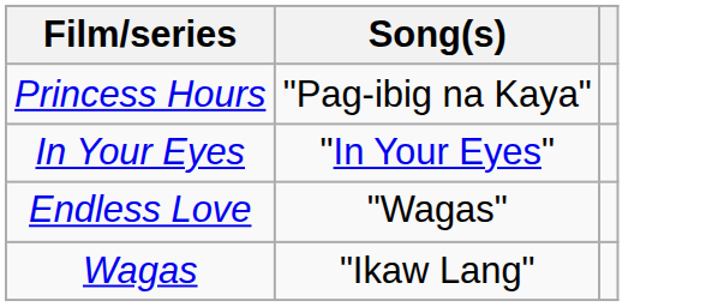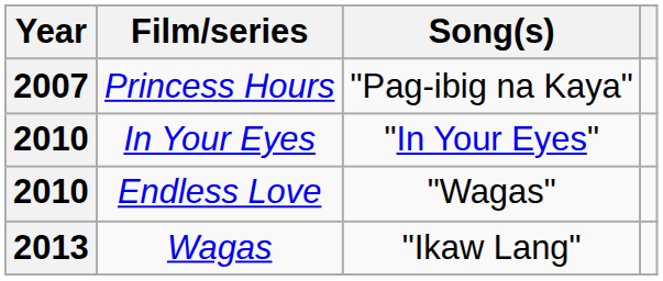+ column: Year | 2007 | 2010 | 2010 | 2013
